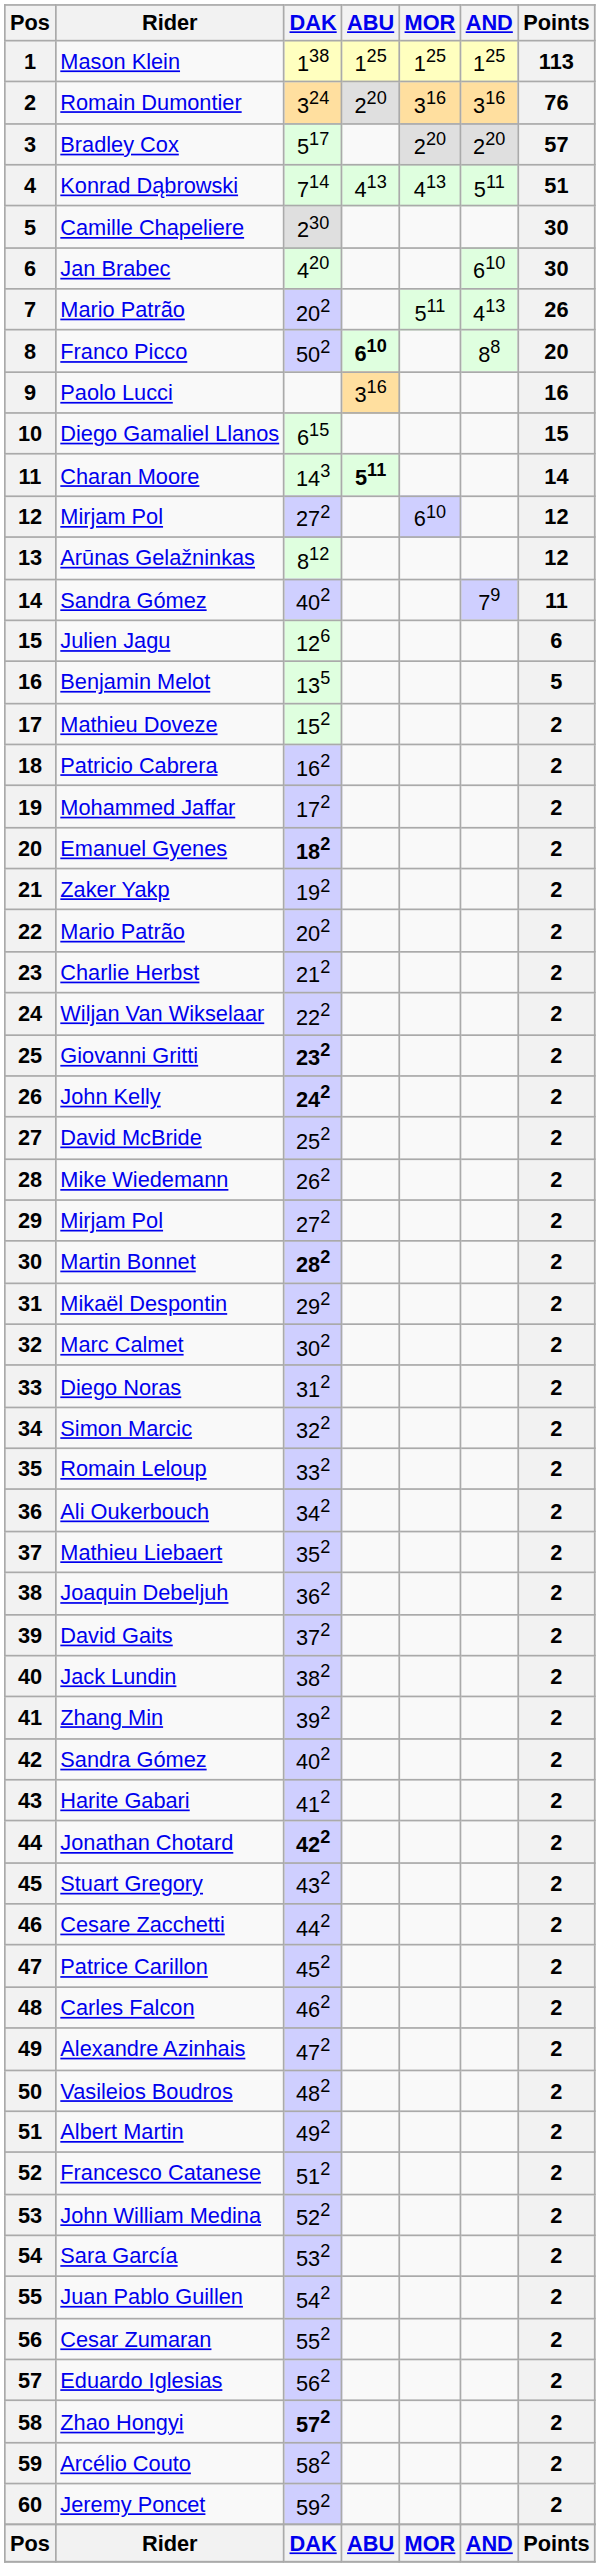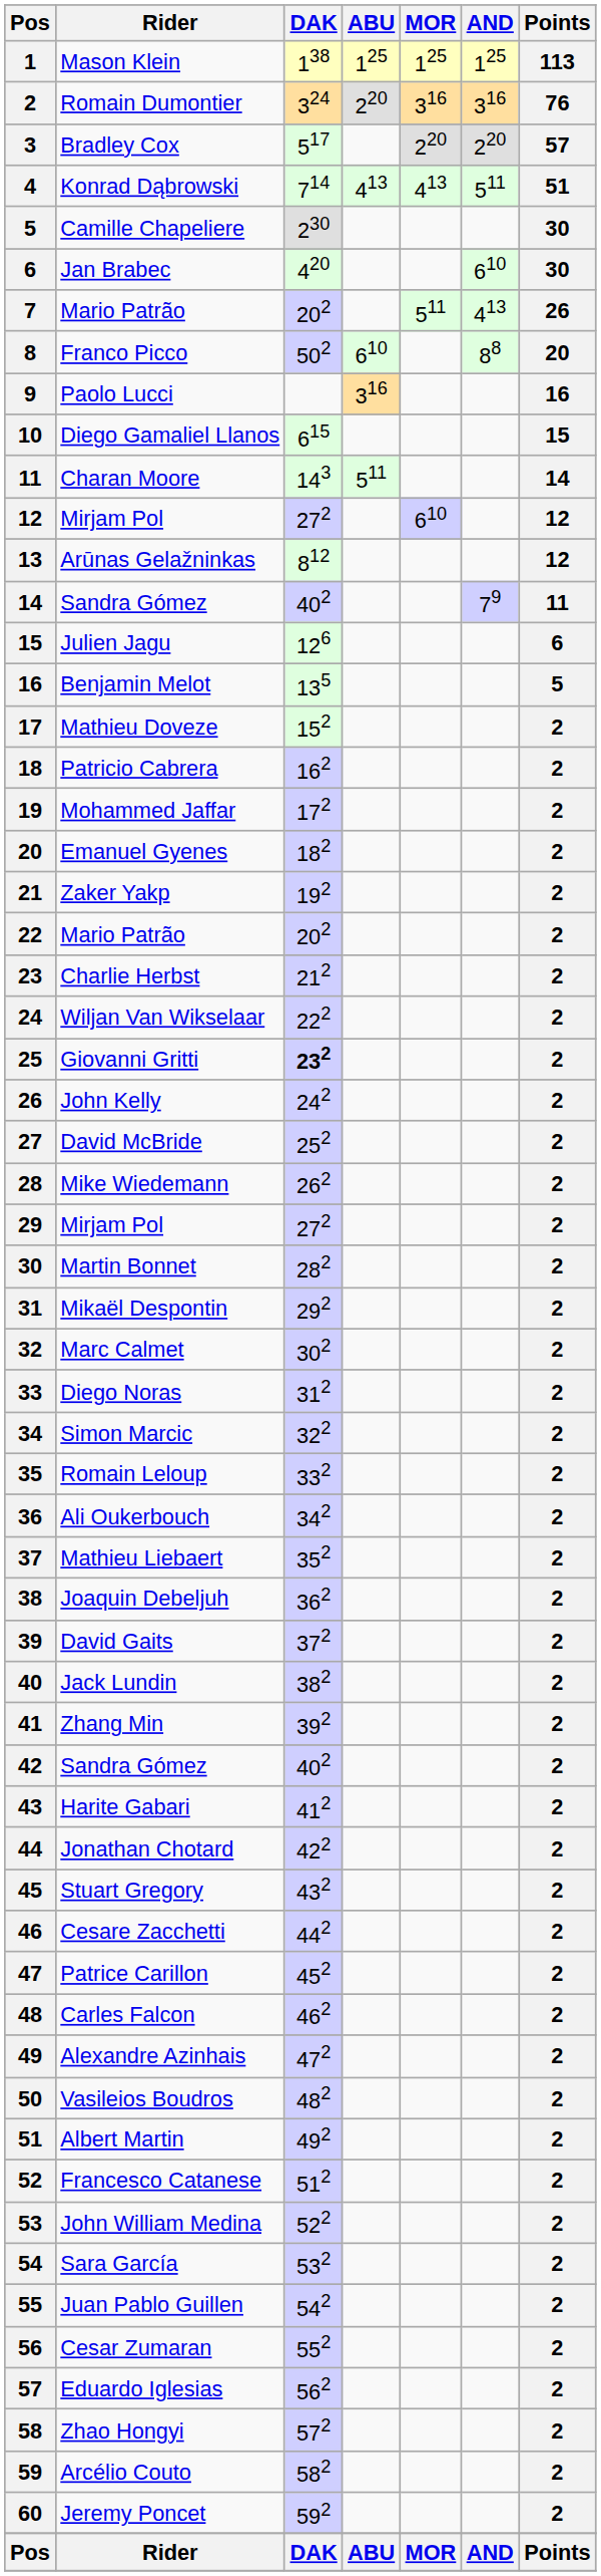Franco Picco | ABU: bold -> normal
Charan Moore | ABU: bold -> normal
Emanuel Gyenes | DAK: bold -> normal
John Kelly | DAK: bold -> normal
Martin Bonnet | DAK: bold -> normal
Jonathan Chotard | DAK: bold -> normal
Zhao Hongyi | DAK: bold -> normal
